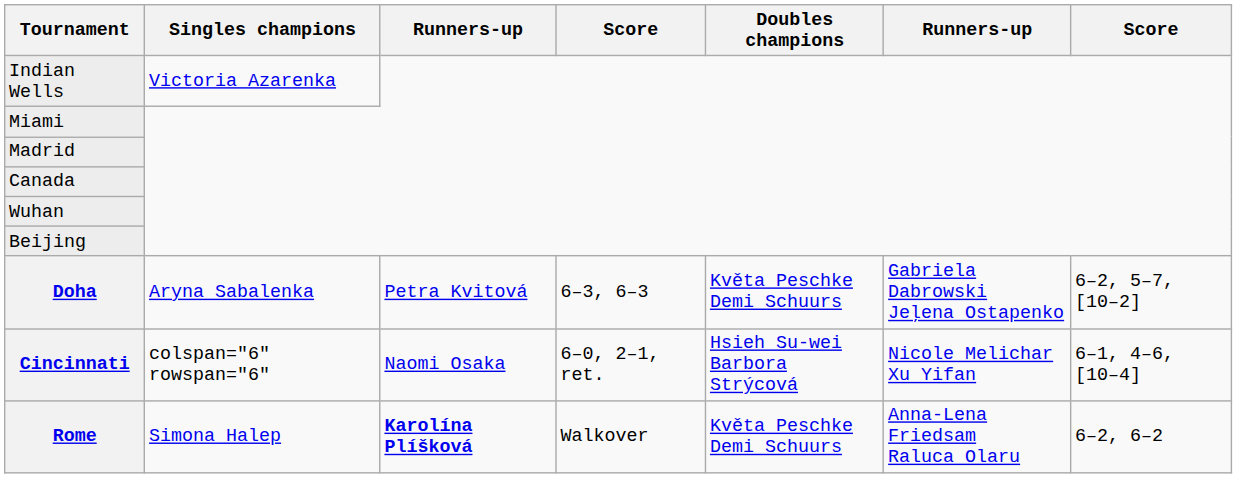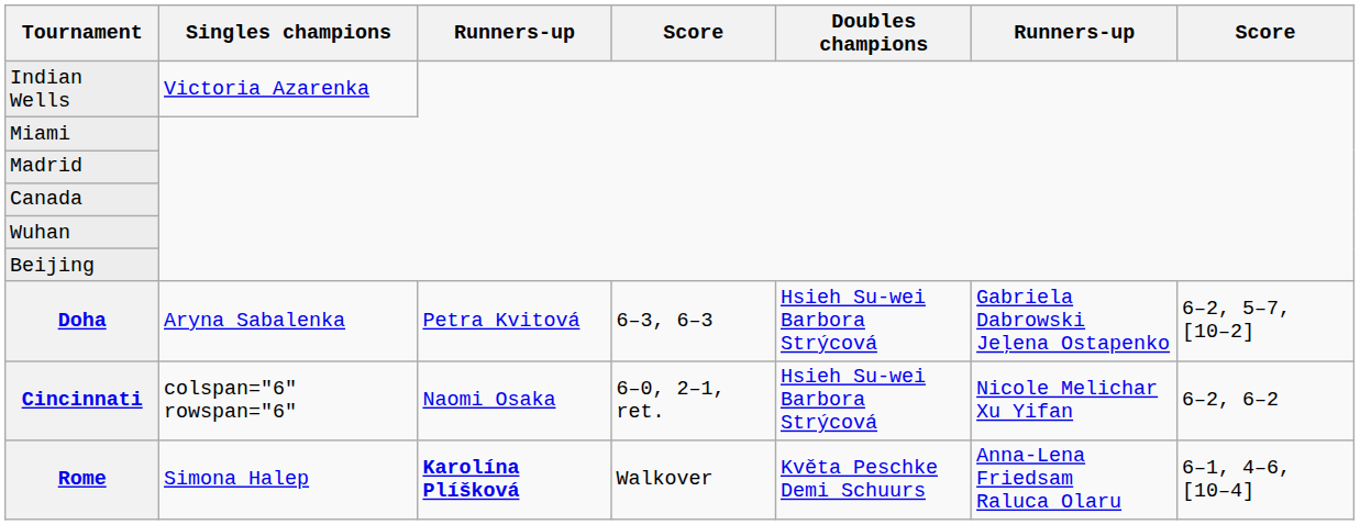Doha | Doubles champions: Květa Peschke Demi Schuurs -> Hsieh Su-wei Barbora Strýcová
Cincinnati | column 7: 6–1, 4–6, [10–4] -> 6–2, 6–2
Rome | column 7: 6–2, 6–2 -> 6–1, 4–6, [10–4]
